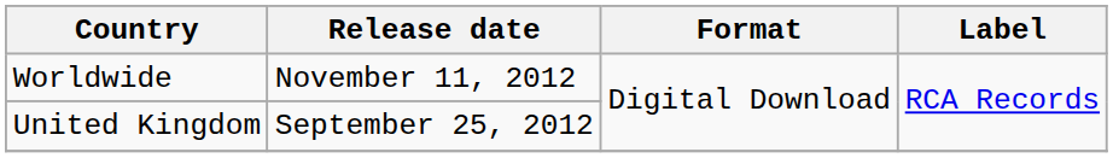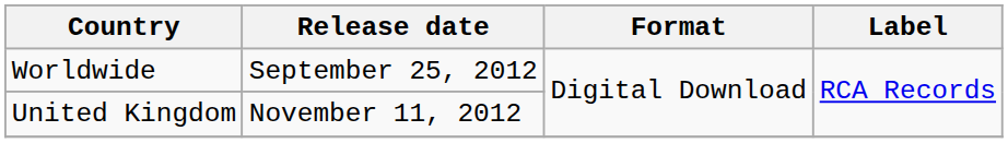Worldwide | Release date: November 11, 2012 -> September 25, 2012
United Kingdom | Release date: September 25, 2012 -> November 11, 2012
